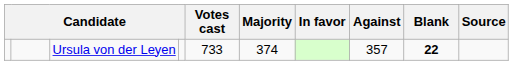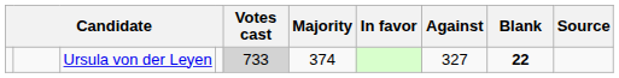Ursula von der Leyen | Votes cast: no background -> lightgrey background
Ursula von der Leyen | Against: 357 -> 327
